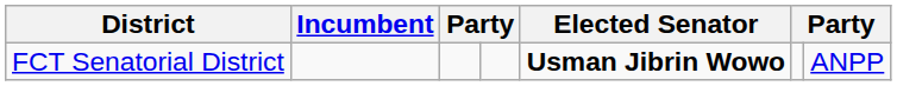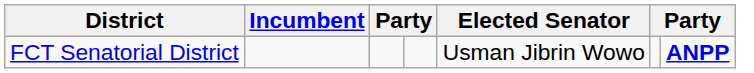FCT Senatorial District | Elected Senator: bold -> normal
FCT Senatorial District | column 7: normal -> bold
